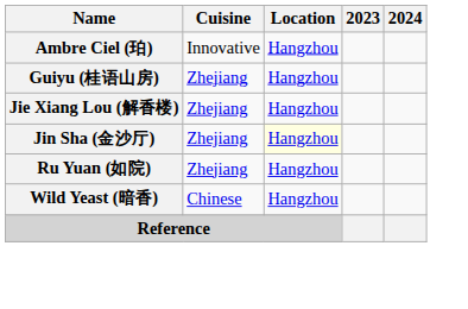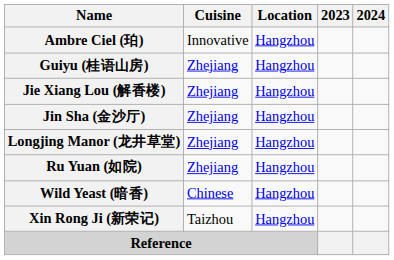Jin Sha (金沙厅) | Location: lightyellow background -> no background
+ row: Longjing Manor (龙井草堂) | Zhejiang | Hangzhou
+ row: Xin Rong Ji (新荣记) | Taizhou | Hangzhou
